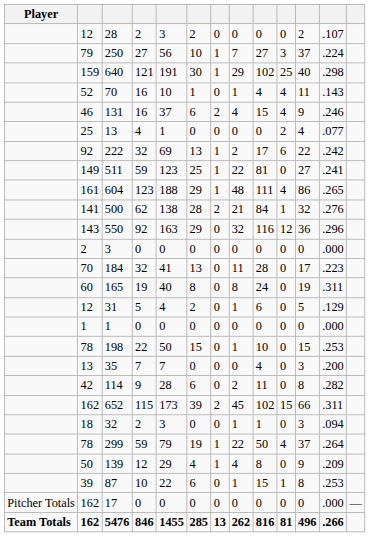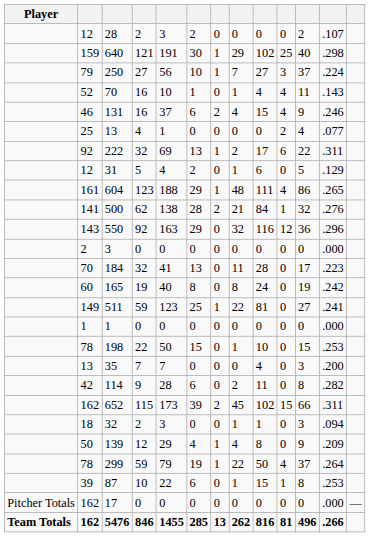rows swapped: 640 <-> 250
222 | column 12: .242 -> .311
rows swapped: 511 <-> 31
165 | column 12: .311 -> .242
rows swapped: 299 <-> 139
